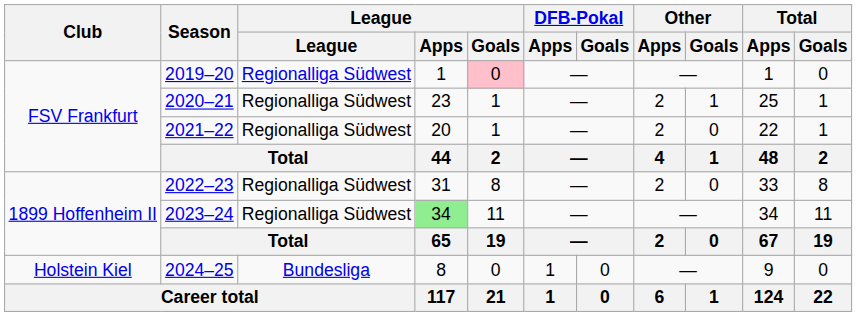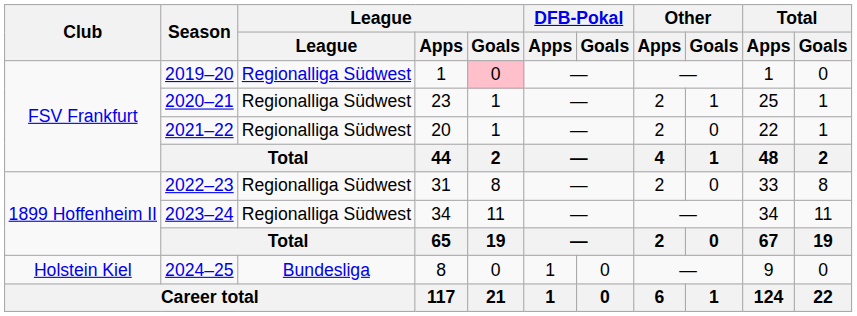2023–24 | League / Apps: lightgreen background -> no background
